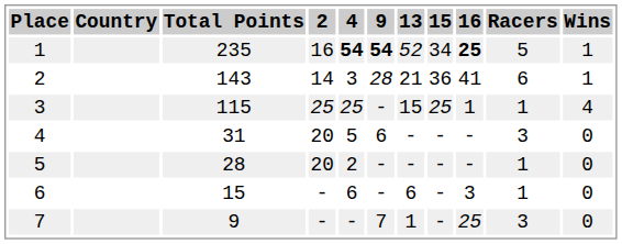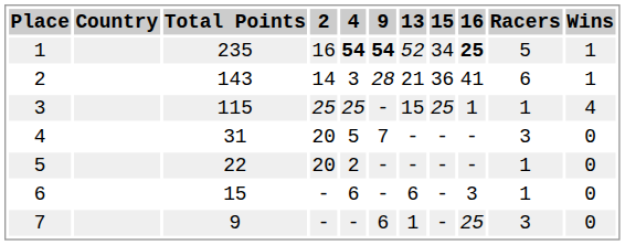row 5 | 9: 6 -> 7
row 6 | Total Points: 28 -> 22
row 8 | 9: 7 -> 6
